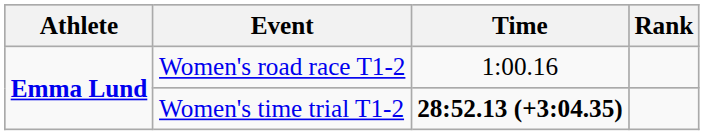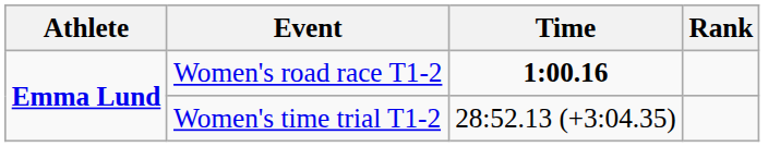Women's road race T1-2 | Time: normal -> bold
Women's time trial T1-2 | Time: bold -> normal
